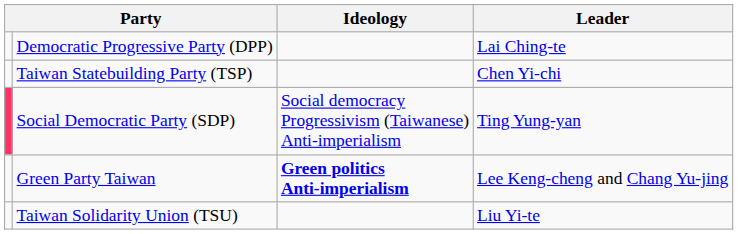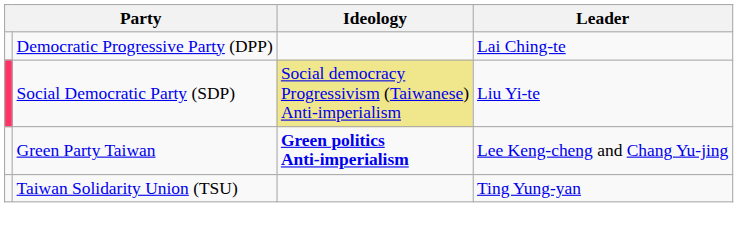- row: Taiwan Statebuilding Party (TSP) | Chen Yi-chi
Social Democratic Party (SDP) | Ideology: no background -> khaki background
Social Democratic Party (SDP) | Leader: Ting Yung-yan -> Liu Yi-te
Taiwan Solidarity Union (TSU) | Leader: Liu Yi-te -> Ting Yung-yan
